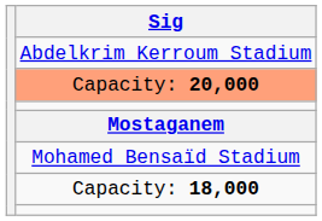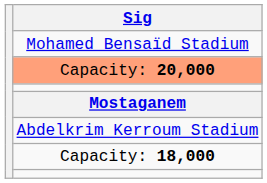row 2 | Sig: Abdelkrim Kerroum Stadium -> Mohamed Bensaïd Stadium
row 6 | Sig: Mohamed Bensaïd Stadium -> Abdelkrim Kerroum Stadium
